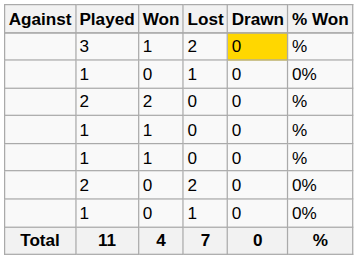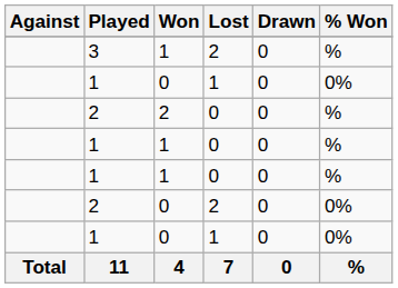3 | Drawn: gold background -> no background
